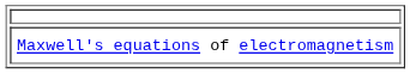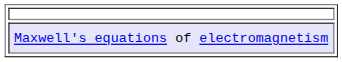row 2 | column 1: no background -> lavender background
